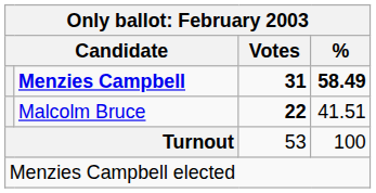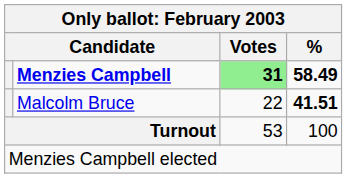Menzies Campbell | Votes: no background -> lightgreen background
Malcolm Bruce | Votes: bold -> normal
Malcolm Bruce | %: normal -> bold
